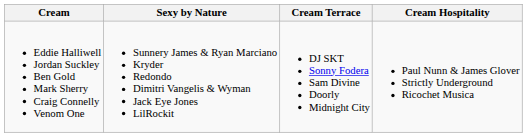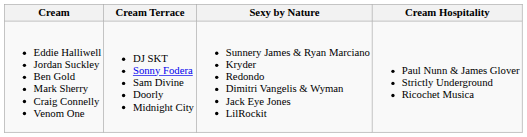columns swapped: Sexy by Nature <-> Cream Terrace
